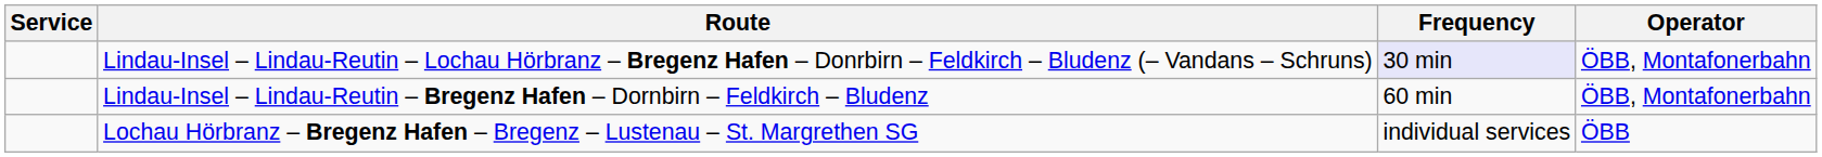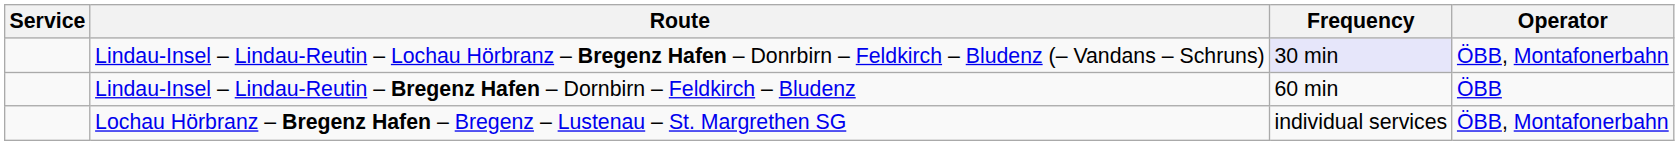row 3 | Operator: ÖBB, Montafonerbahn -> ÖBB
row 4 | Operator: ÖBB -> ÖBB, Montafonerbahn
